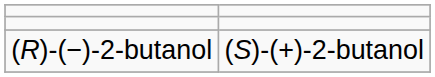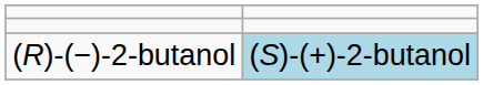row 3 | column 2: no background -> lightblue background
